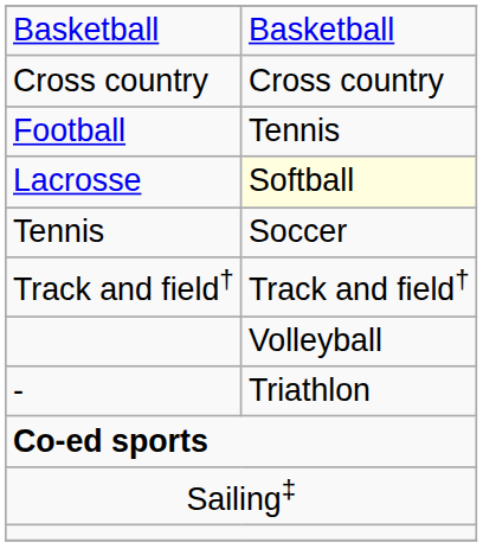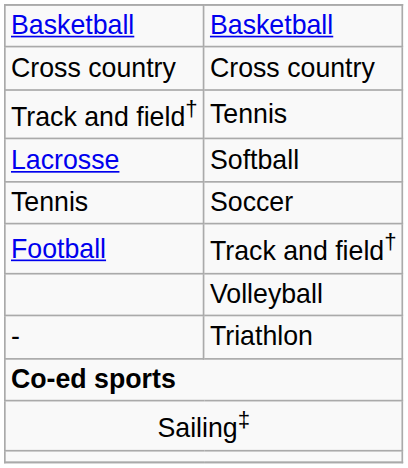row 3 | column 1: Football -> Track and field†
row 4 | column 2: lightyellow background -> no background
row 6 | column 1: Track and field† -> Football
